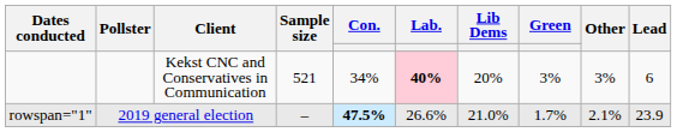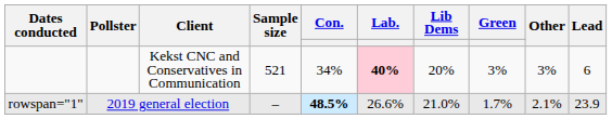rowspan="1" | Con.: 47.5% -> 48.5%
